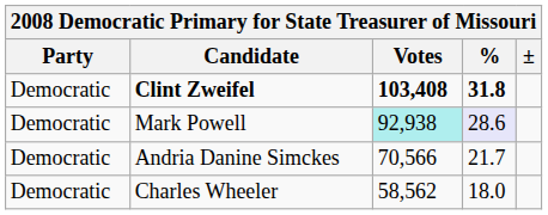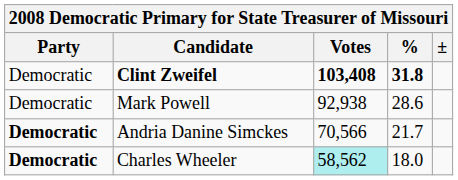Mark Powell | Votes: paleturquoise background -> no background
Mark Powell | %: lavender background -> no background
Andria Danine Simckes | Party: normal -> bold
Charles Wheeler | Party: normal -> bold
Charles Wheeler | Votes: no background -> paleturquoise background
